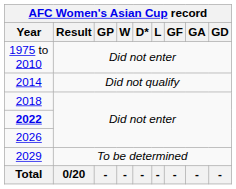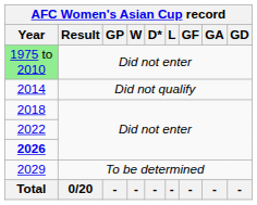1975 to 2010 | Year: no background -> lightgreen background
2022 | Year: bold -> normal
2026 | Year: normal -> bold
